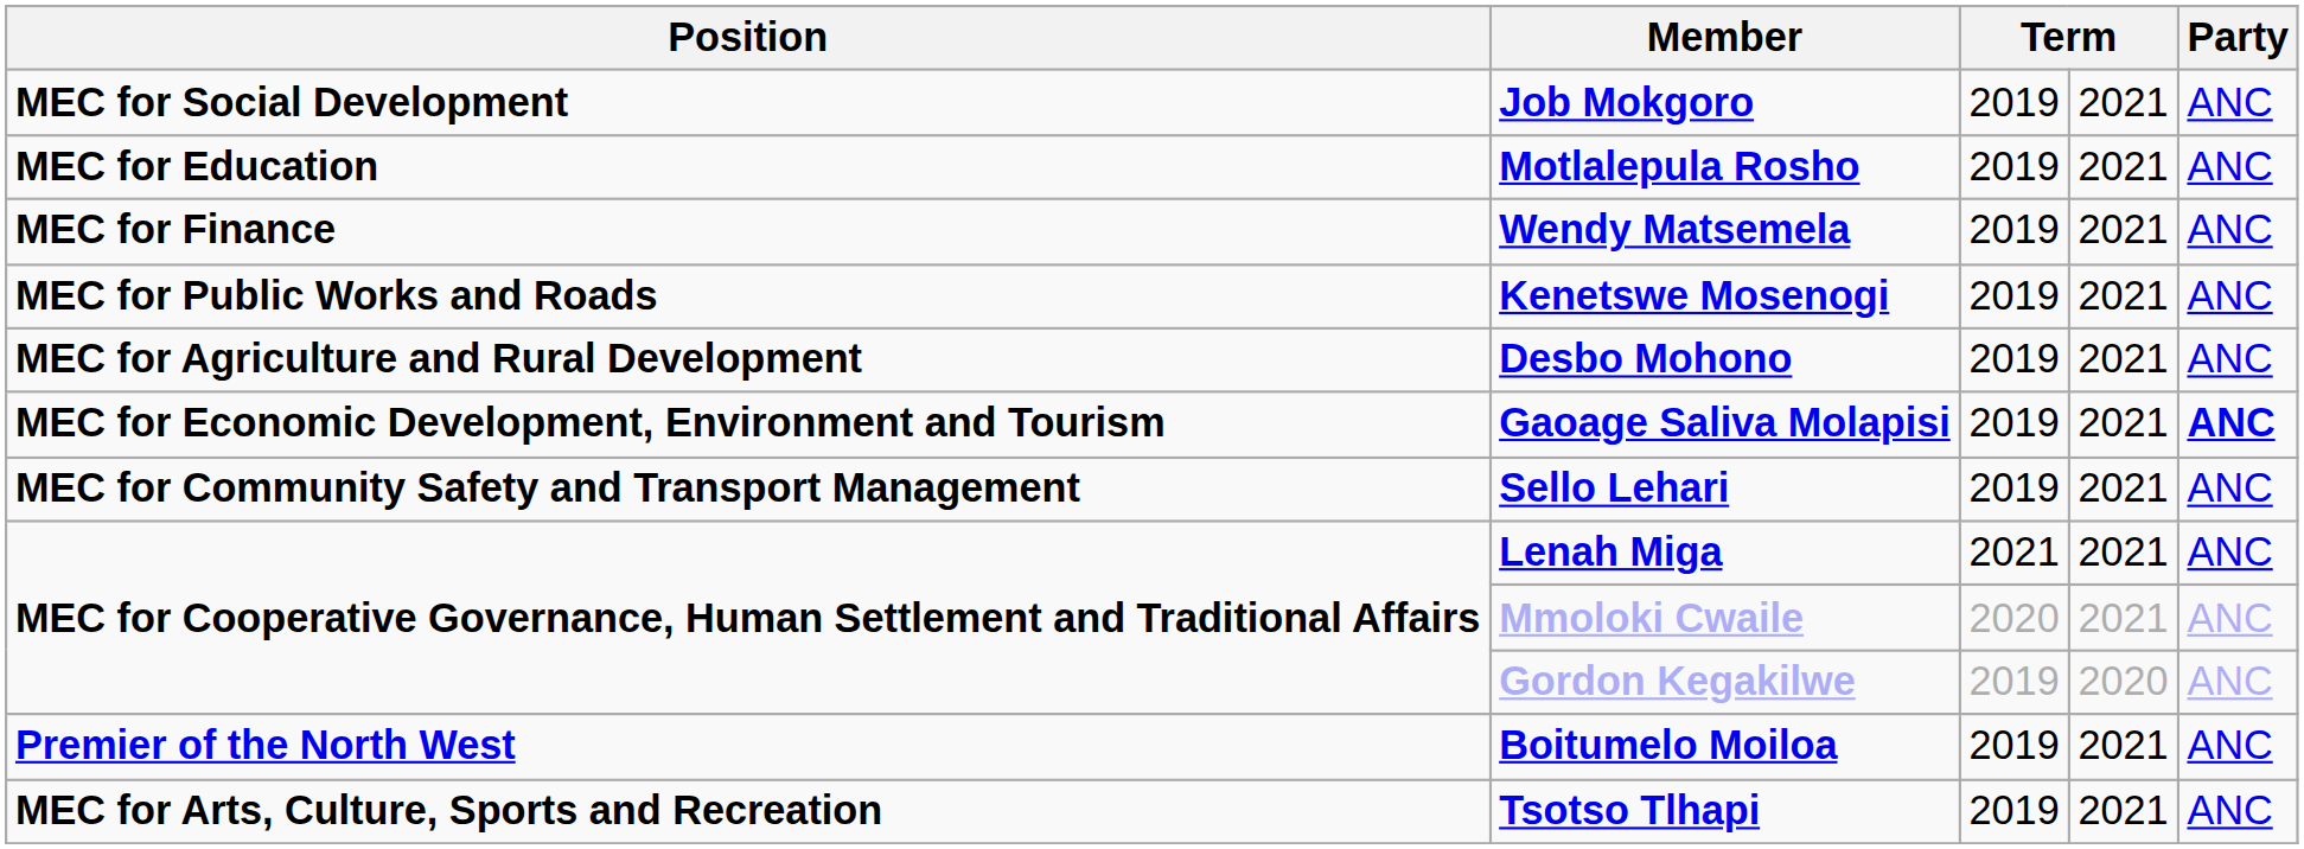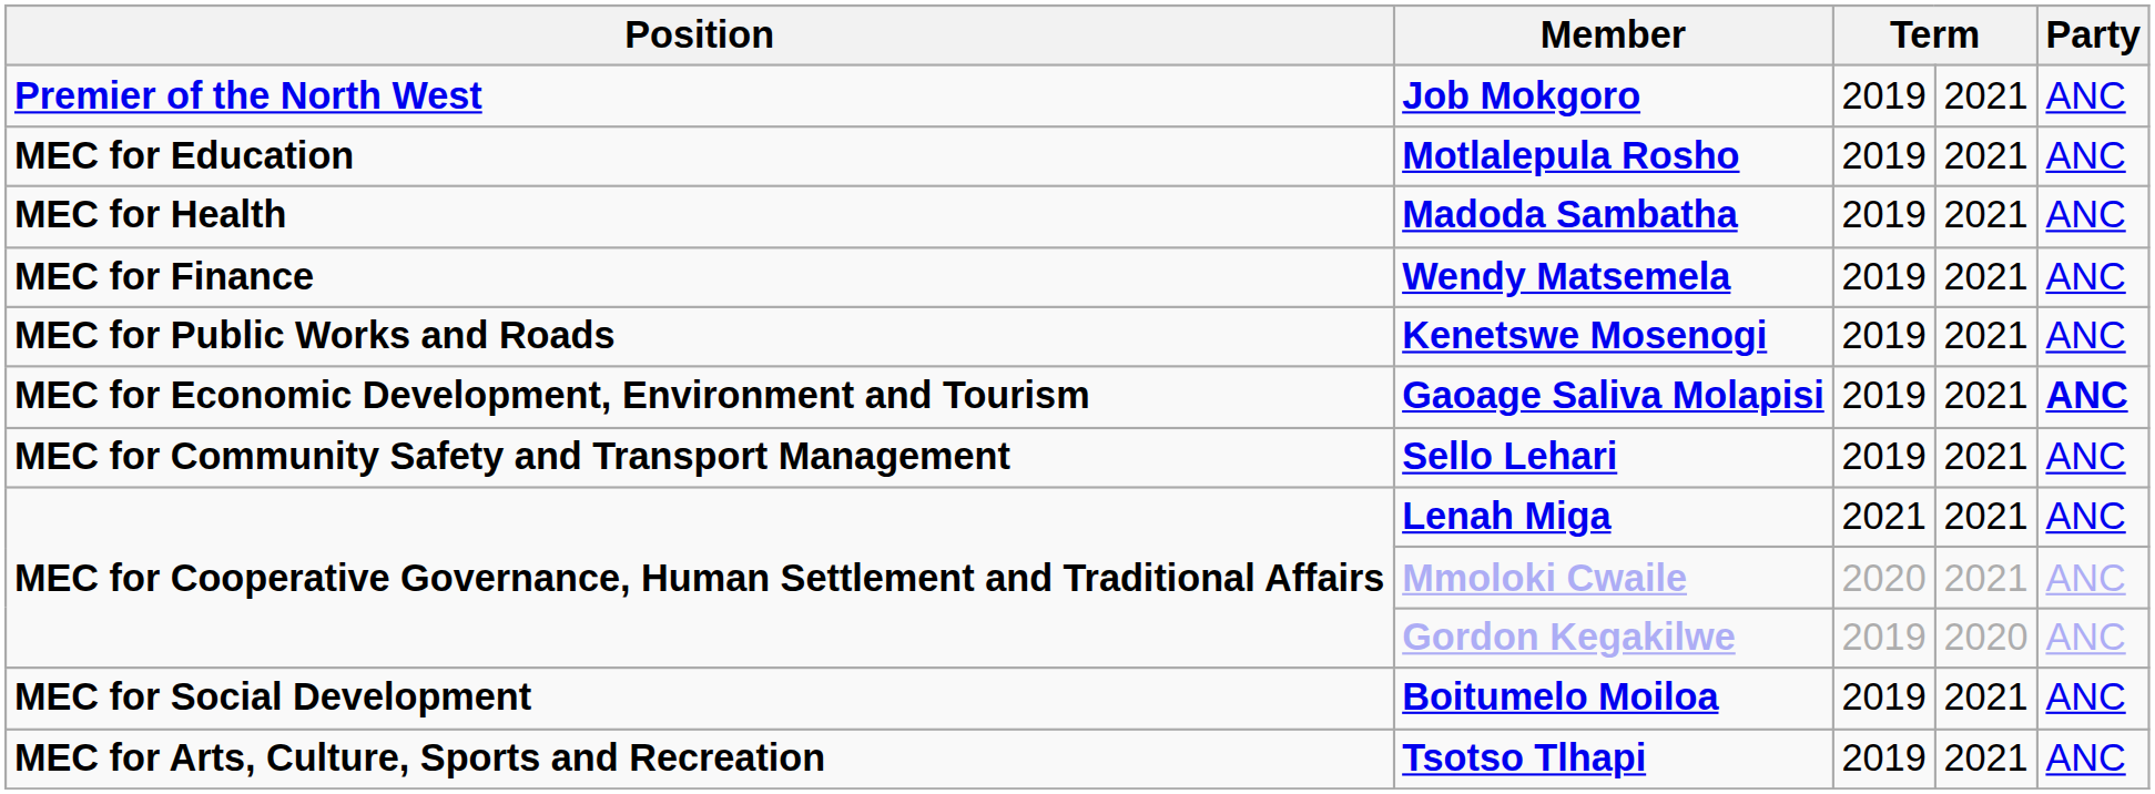Job Mokgoro | Position: MEC for Social Development -> Premier of the North West
+ row: MEC for Health | Madoda Sambatha | 2019 | 2021 | ANC
- row: MEC for Agriculture and Rural Development | Desbo Mohono | 2019 | 2021 | ANC
Boitumelo Moiloa | Position: Premier of the North West -> MEC for Social Development
